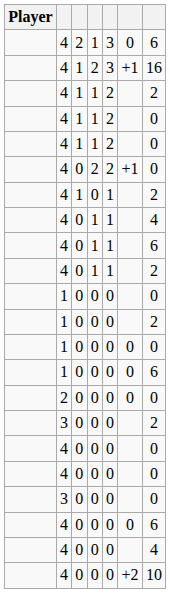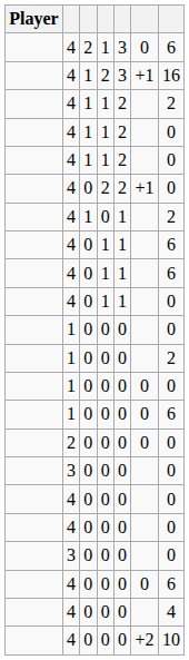row 9 | column 7: 4 -> 6
row 11 | column 7: 2 -> 0
row 17 | column 7: 2 -> 0
